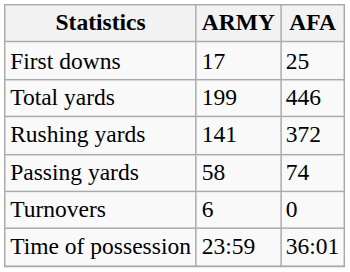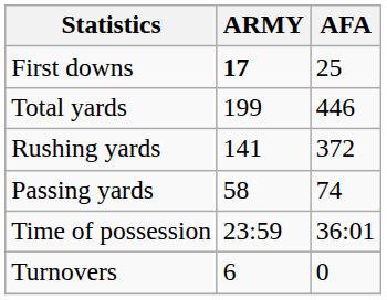First downs | ARMY: normal -> bold
rows swapped: Turnovers <-> Time of possession
